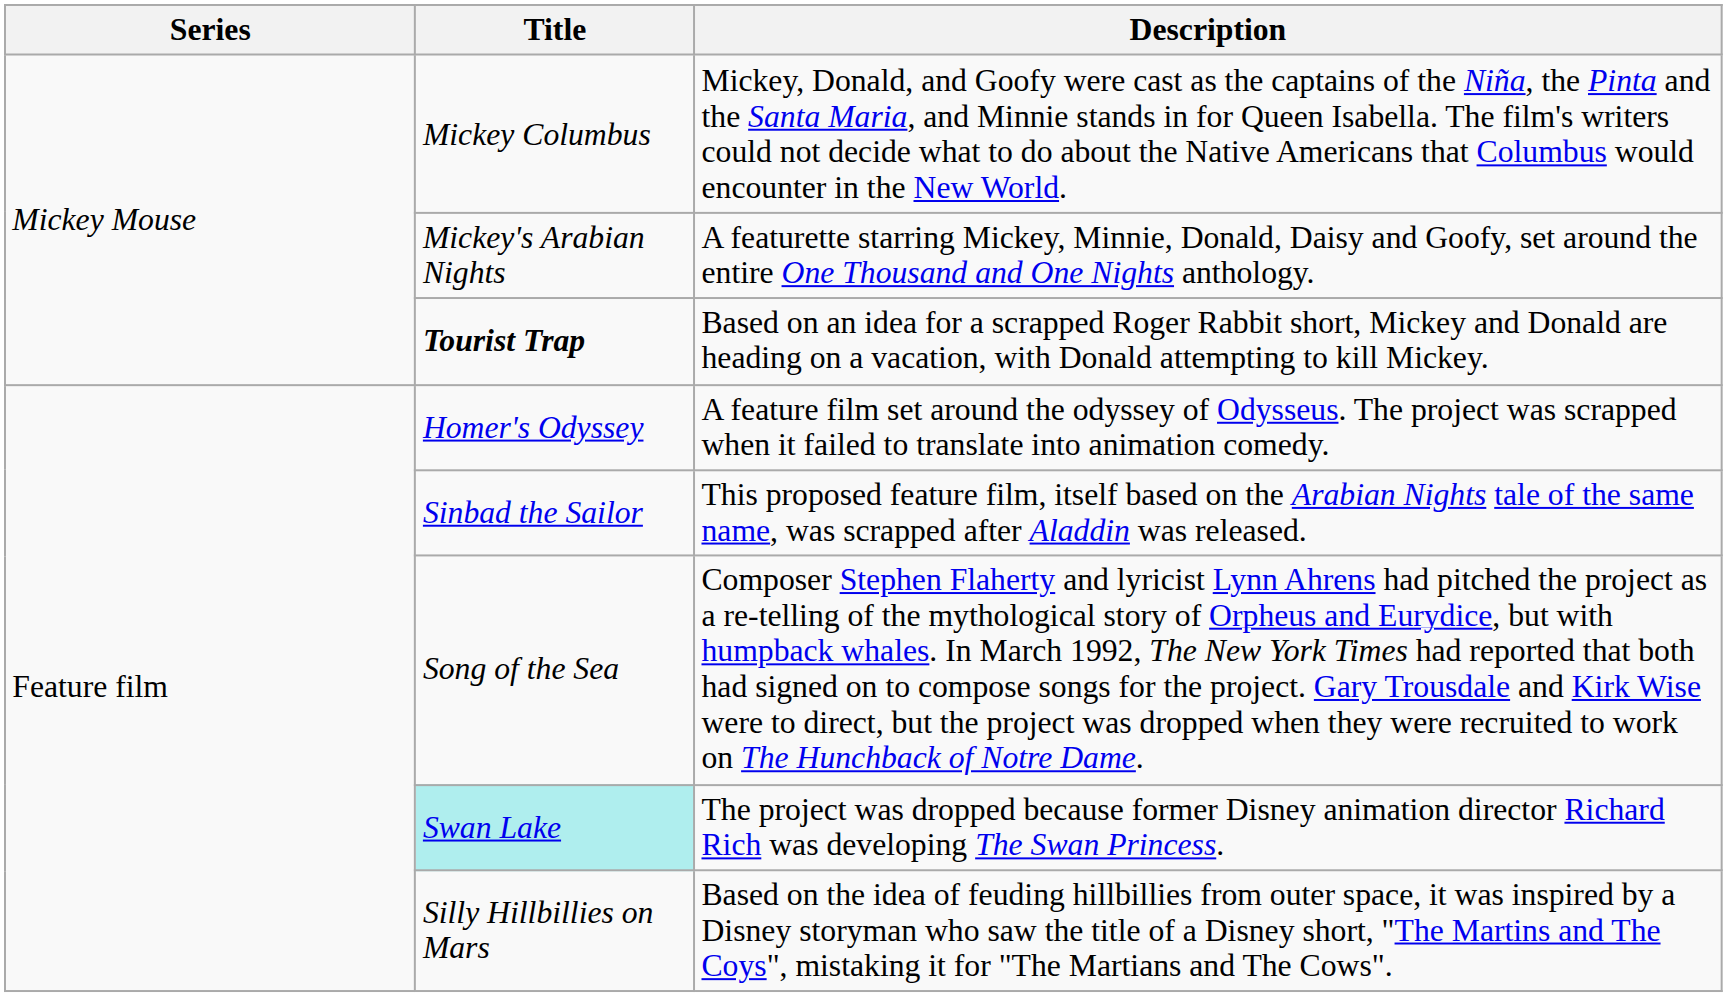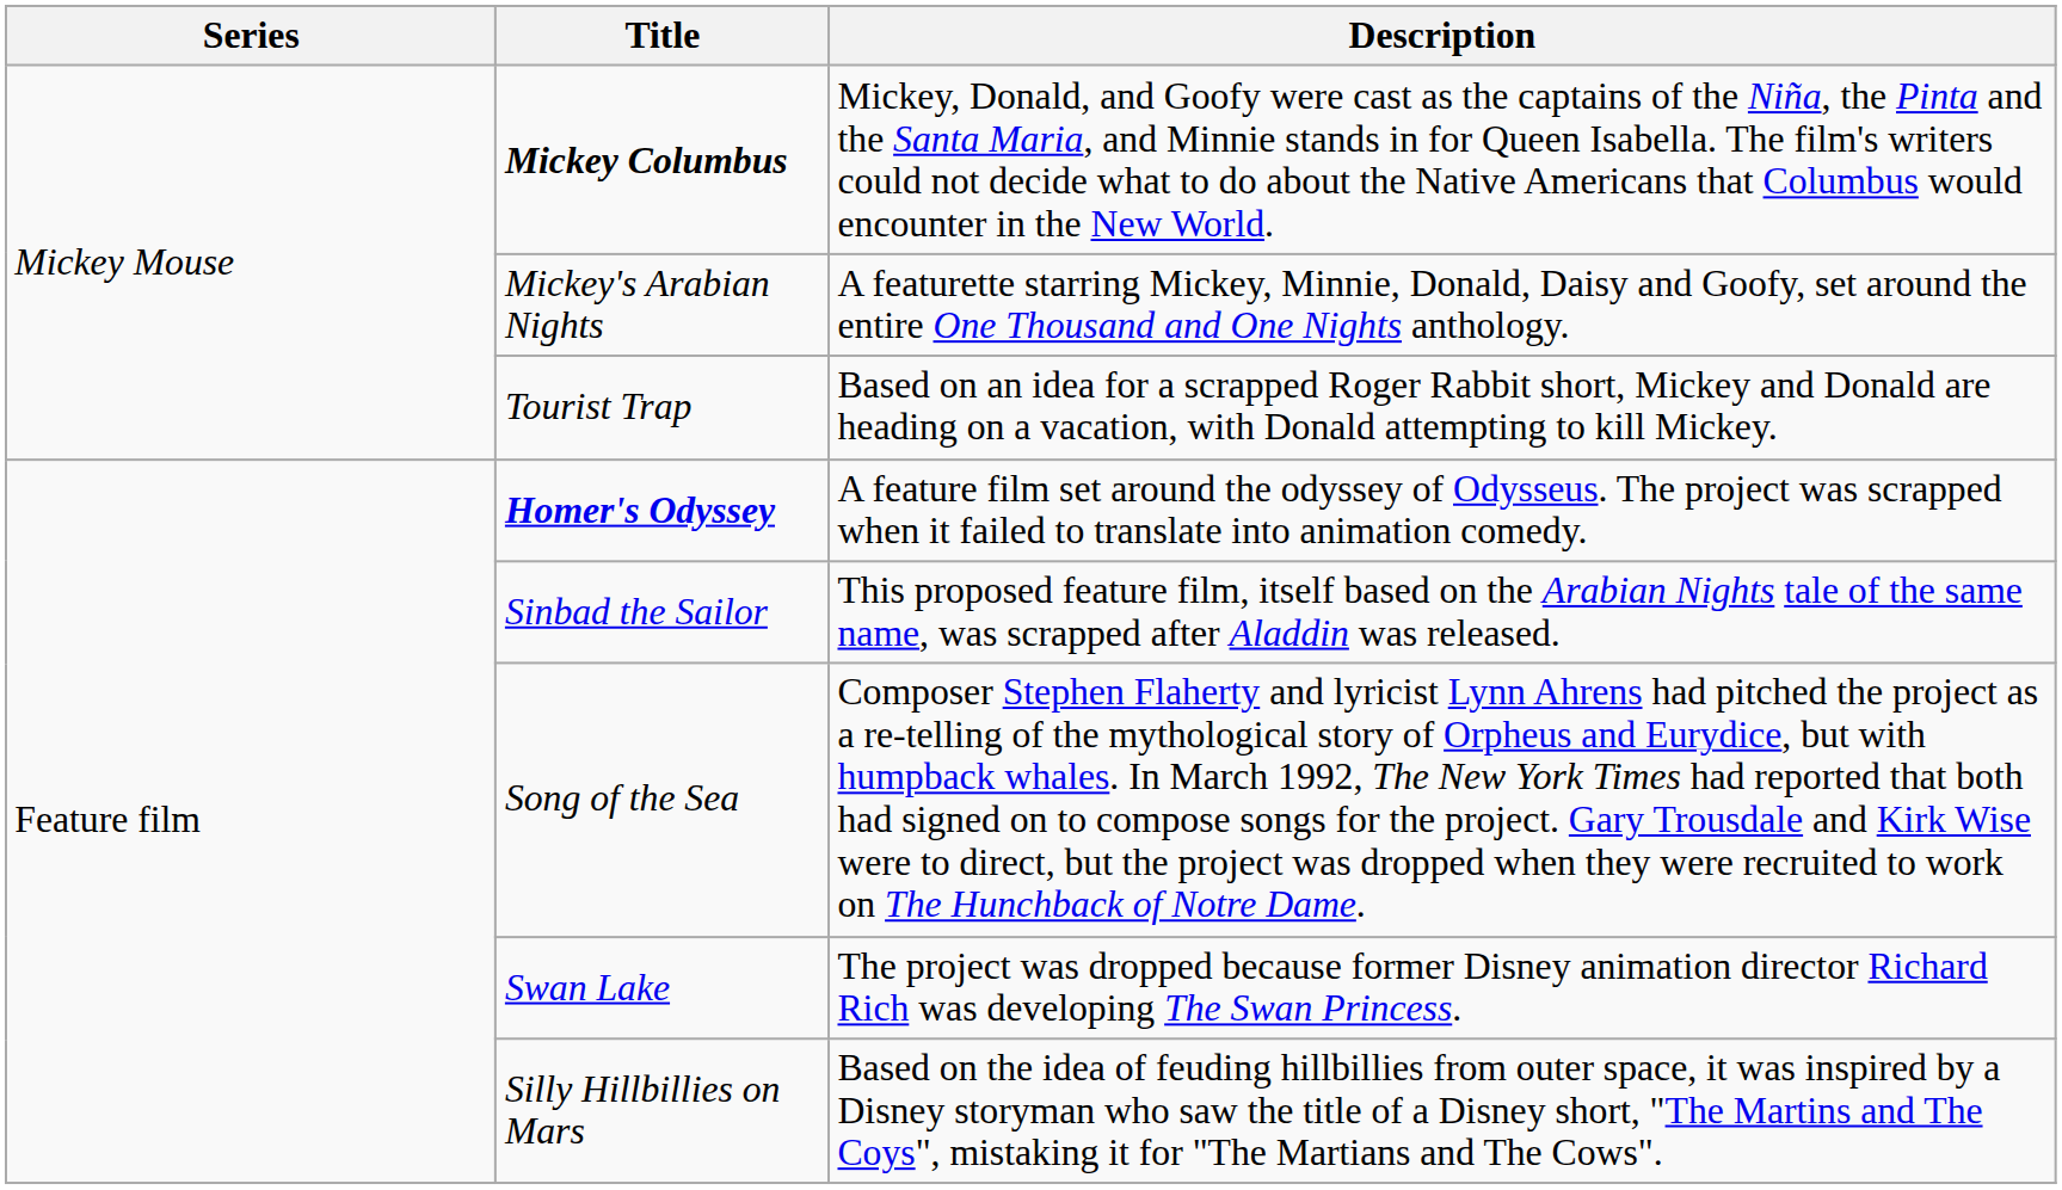Mickey Columbus | Title: normal -> bold
Tourist Trap | Title: bold -> normal
Homer's Odyssey | Title: normal -> bold
Swan Lake | Title: paleturquoise background -> no background
